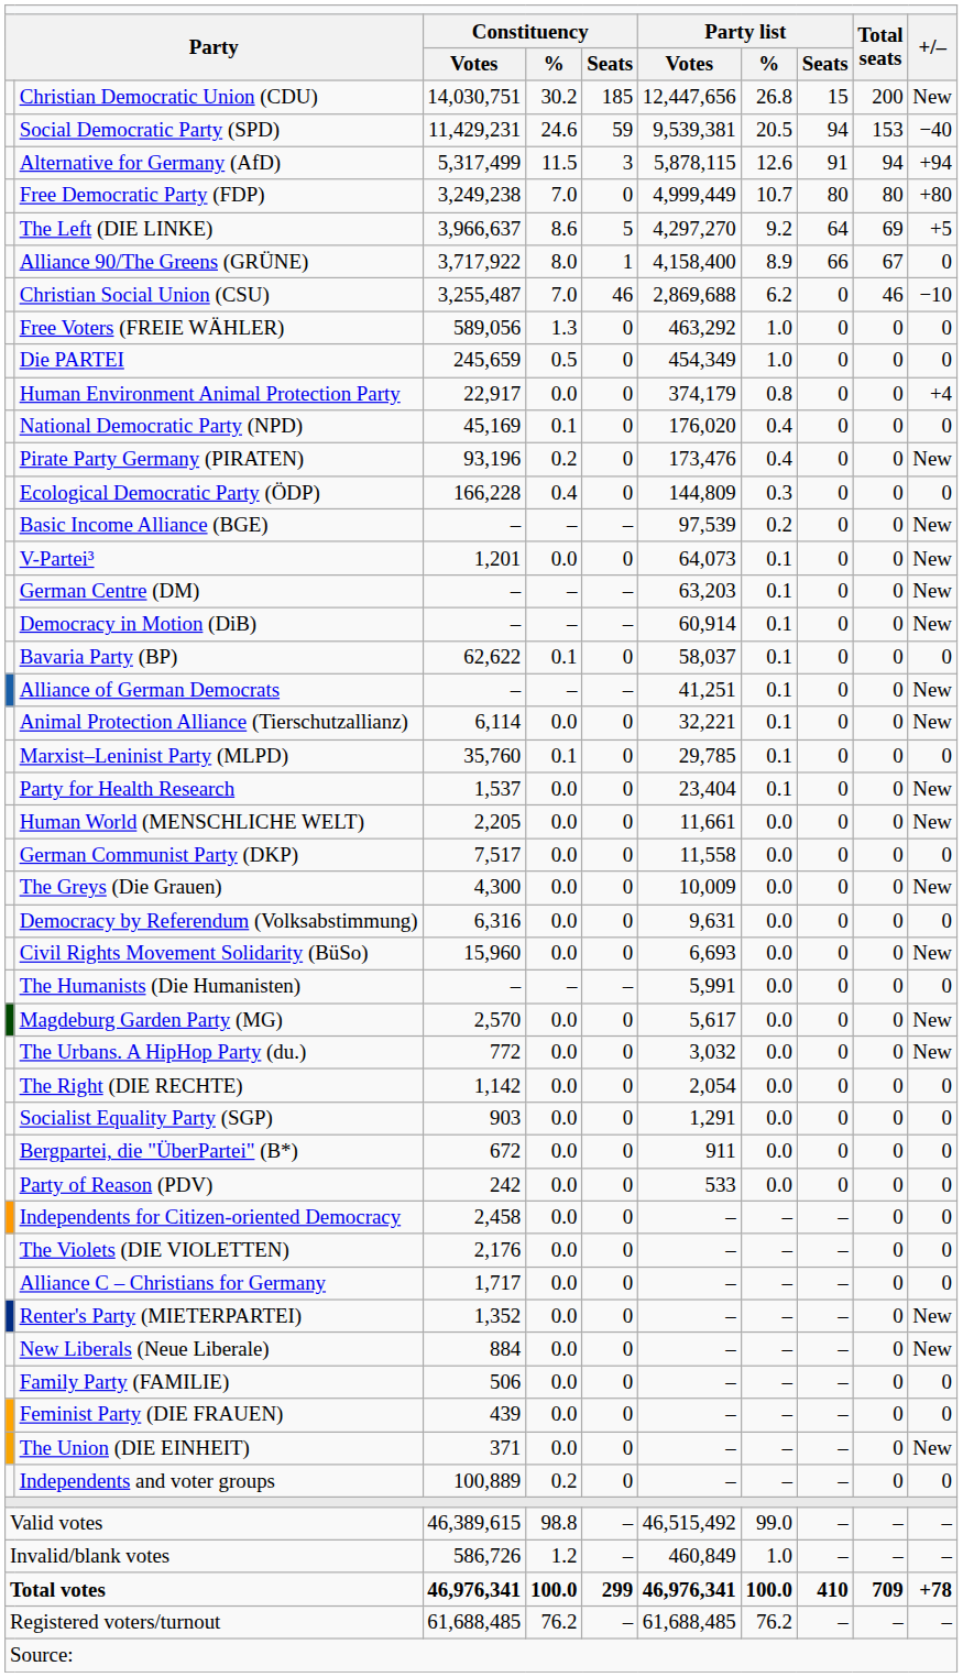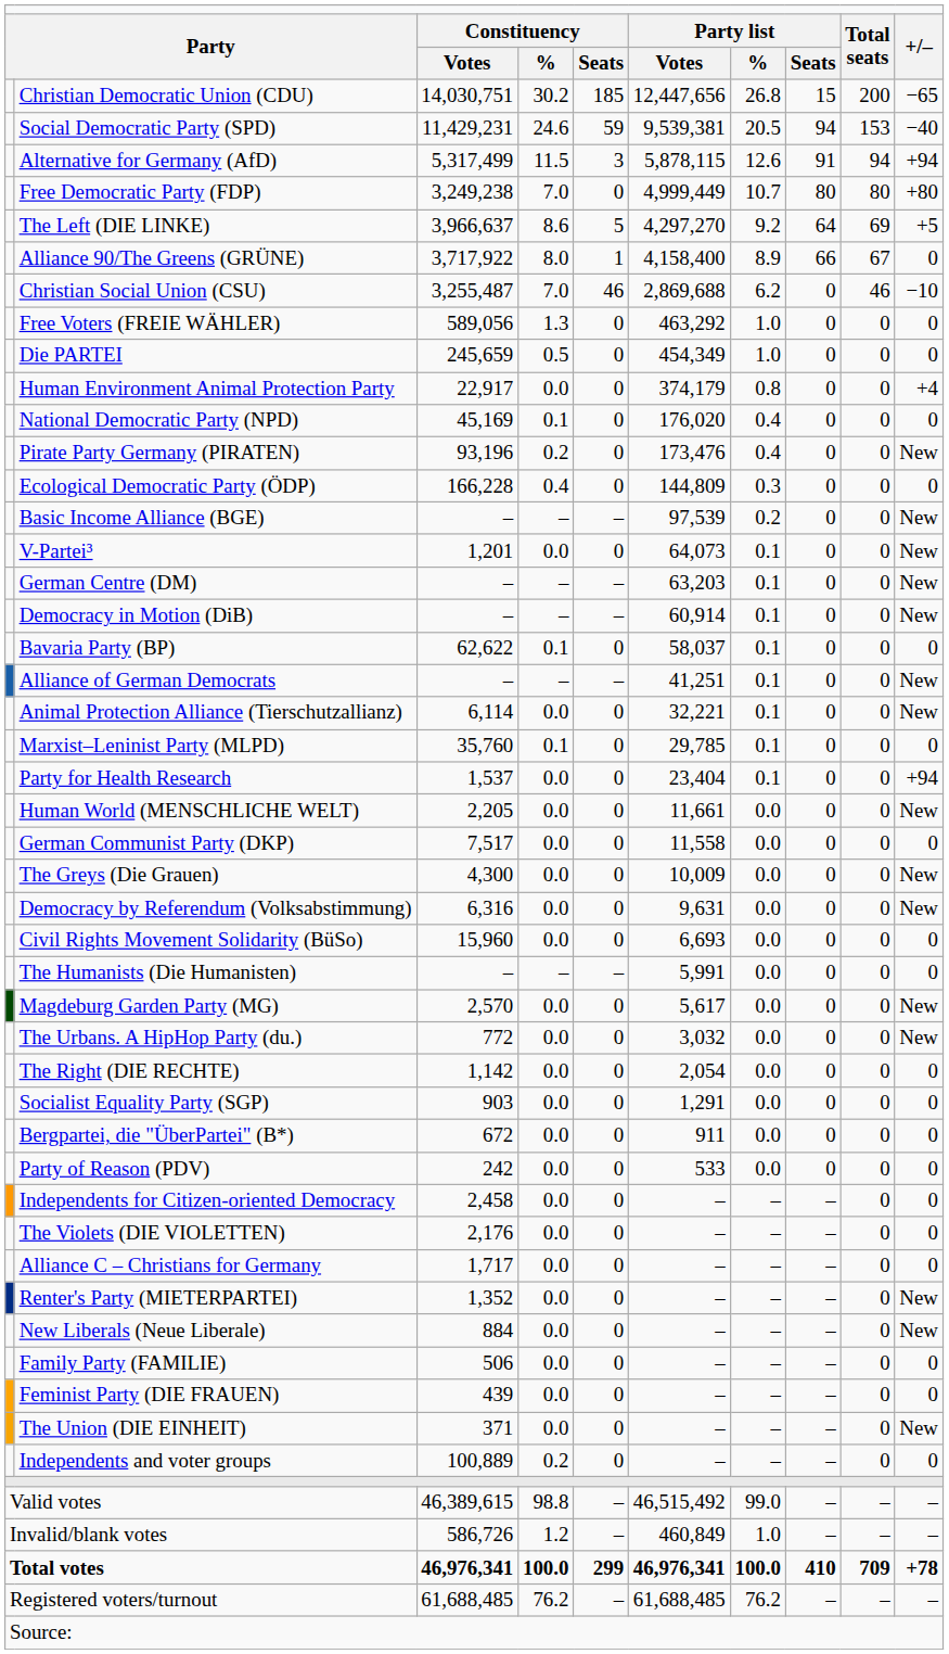Christian Democratic Union (CDU) | +/–: New -> −65
Party for Health Research | +/–: New -> +94
Democracy by Referendum (Volksabstimmung) | +/–: 0 -> New
Civil Rights Movement Solidarity (BüSo) | +/–: New -> 0
